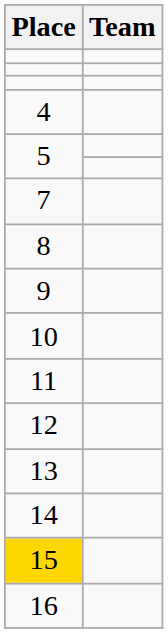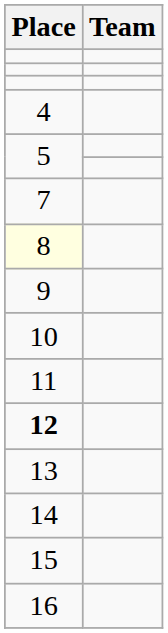row 9 | Place: no background -> lightyellow background
row 13 | Place: normal -> bold
row 16 | Place: gold background -> no background
